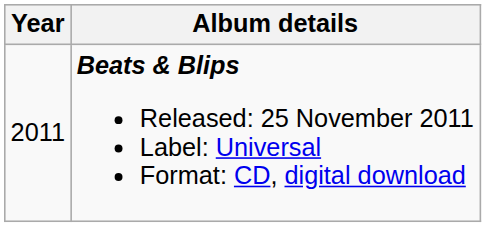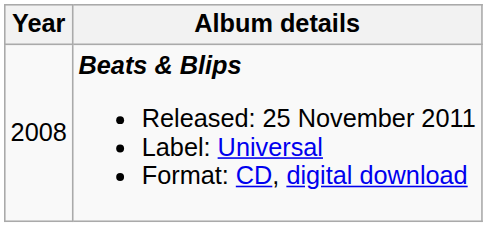row 2 | Year: 2011 -> 2008
